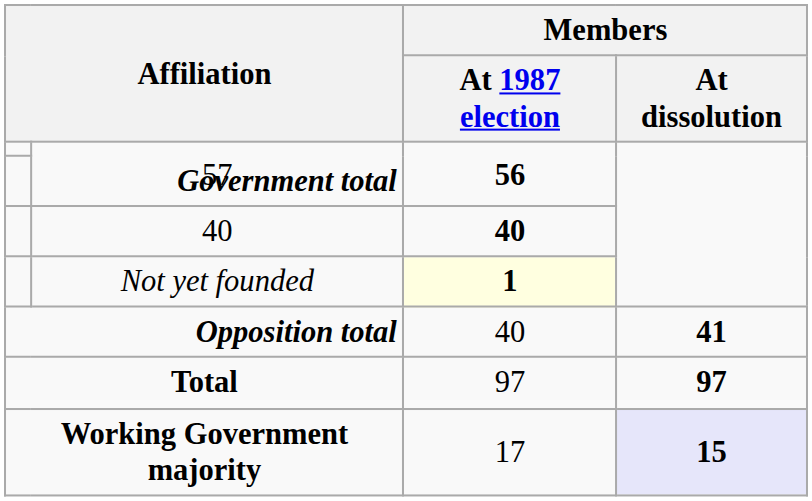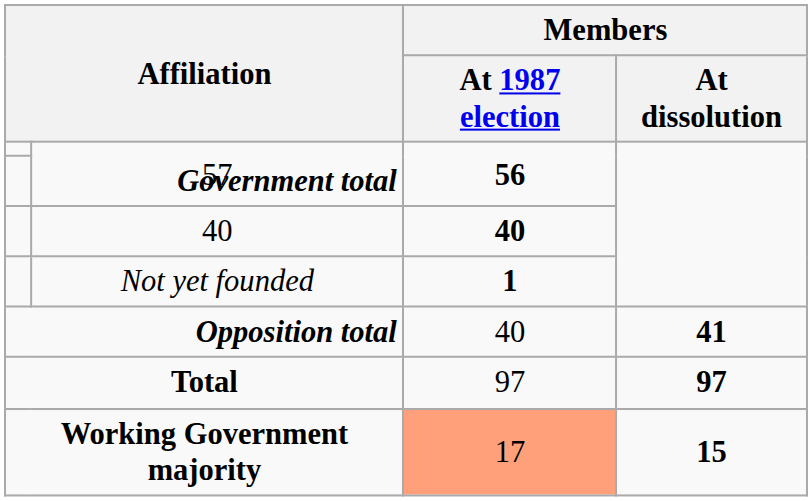Not yet founded | Members / At 1987 election: lightyellow background -> no background
Working Government majority | Members / At 1987 election: no background -> lightsalmon background
Working Government majority | Members / At dissolution: lavender background -> no background
